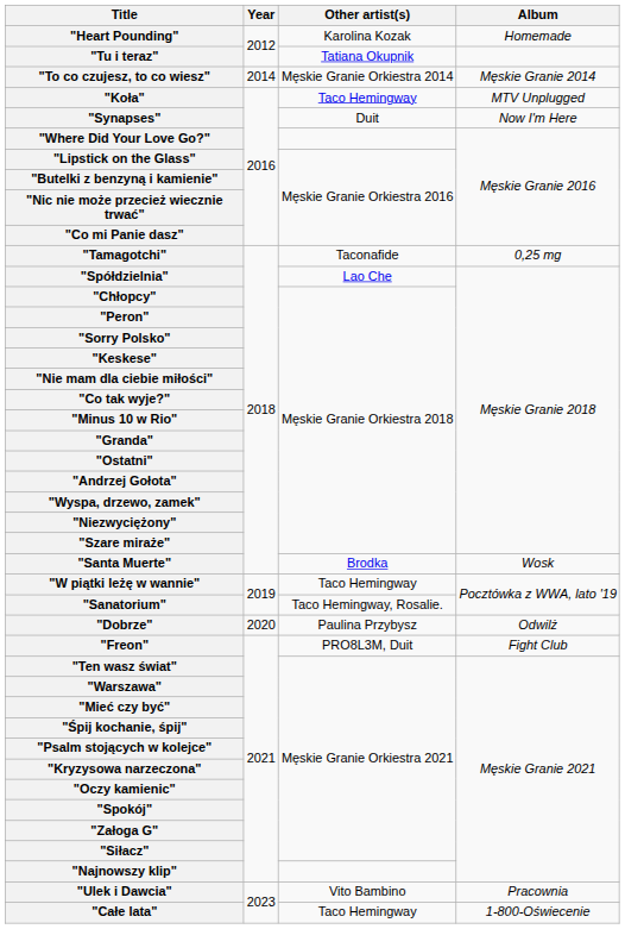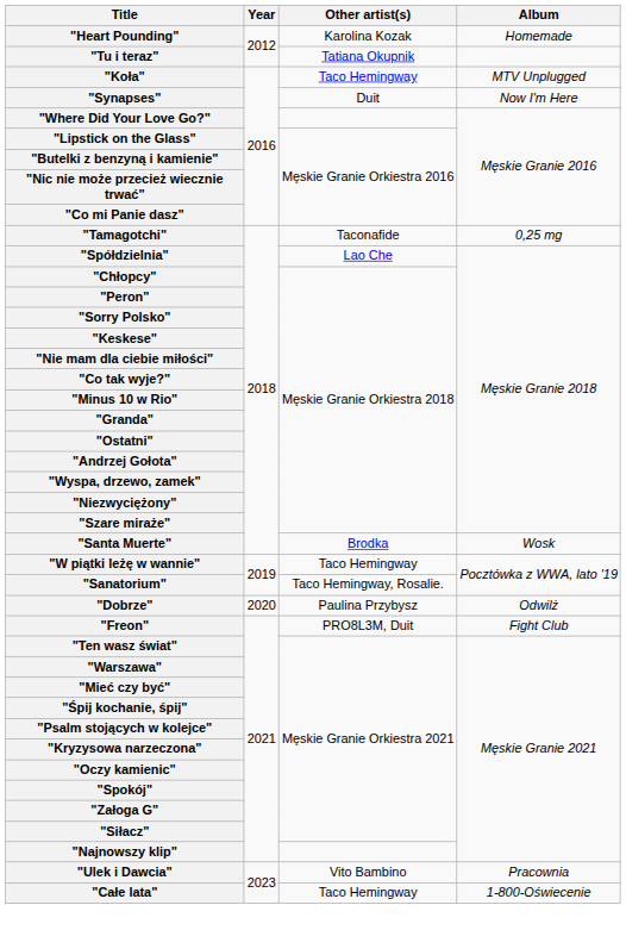- row: "To co czujesz, to co wiesz" | 2014 | Męskie Granie Orkiestra 2014 | Męskie Granie 2014
